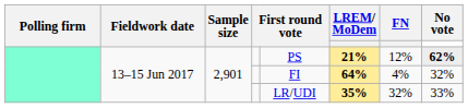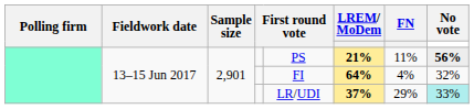row 3 | FN: 12% -> 11%
row 3 | No vote: 62% -> 56%
row 5 | LREM/ MoDem: 35% -> 37%
row 5 | FN: 32% -> 29%
row 5 | No vote: no background -> paleturquoise background
